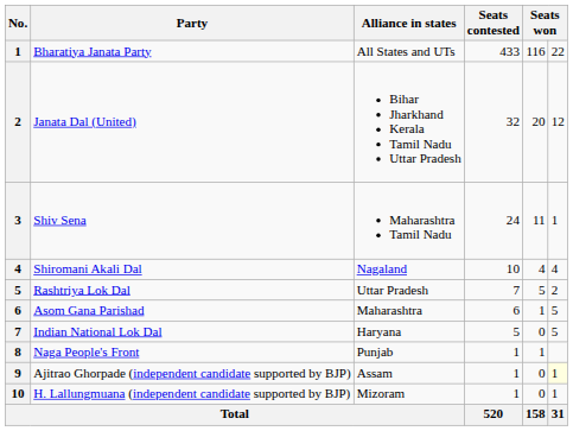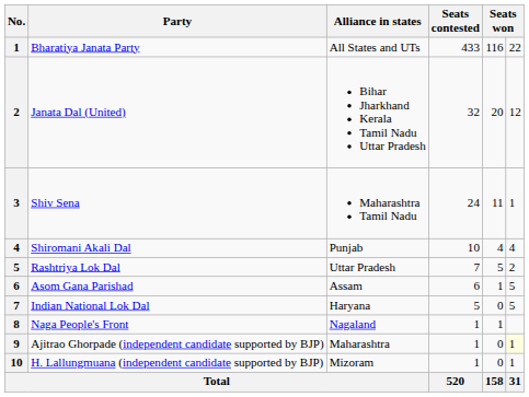Shiromani Akali Dal | Alliance in states: Nagaland -> Punjab
Asom Gana Parishad | Alliance in states: Maharashtra -> Assam
Naga People's Front | Alliance in states: Punjab -> Nagaland
Ajitrao Ghorpade (independent candidate supported by BJP) | Alliance in states: Assam -> Maharashtra
